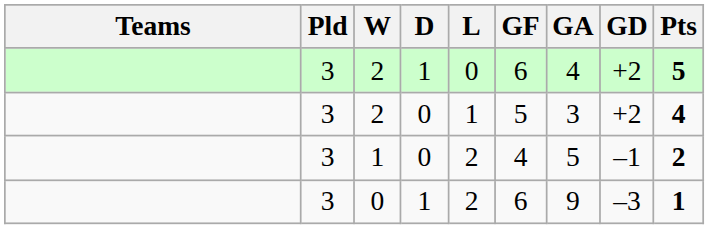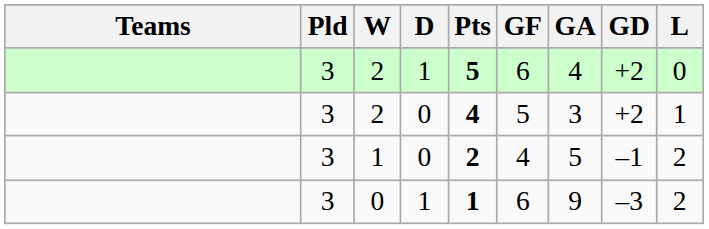columns swapped: L <-> Pts
